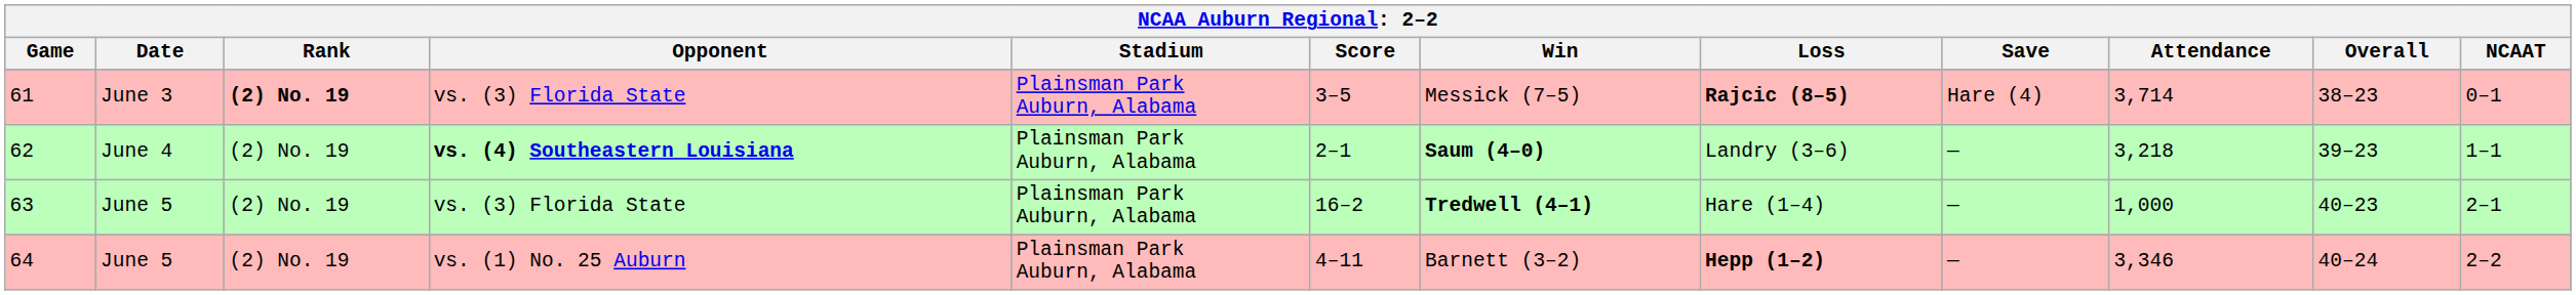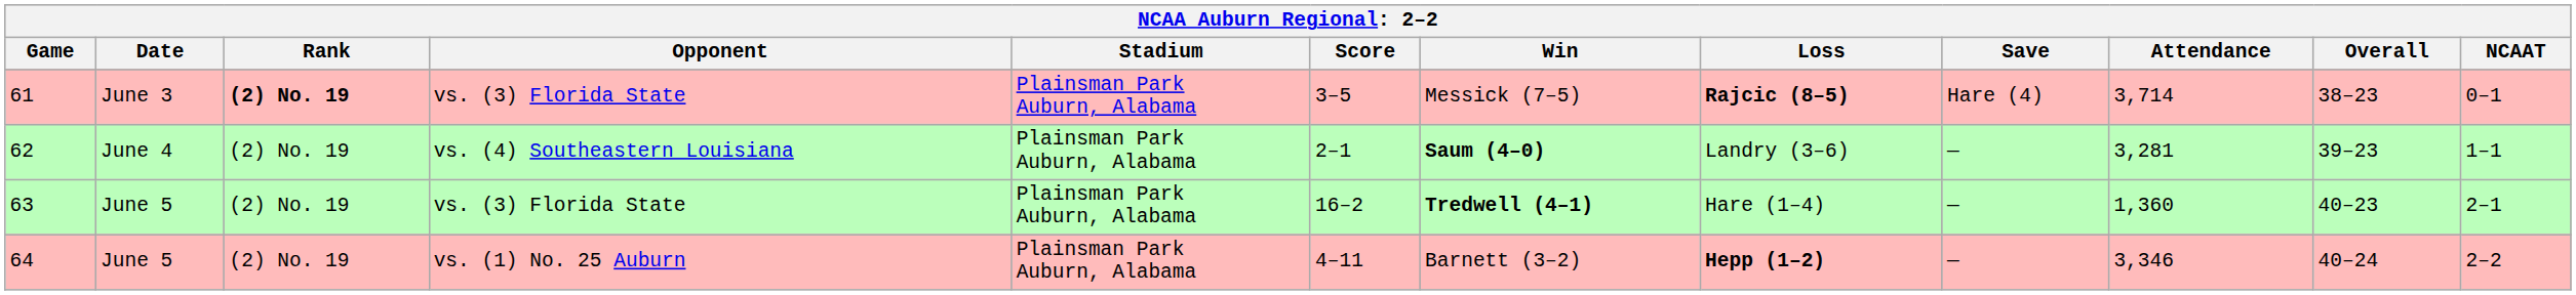62 | Opponent: bold -> normal
62 | Attendance: 3,218 -> 3,281
63 | Attendance: 1,000 -> 1,360
